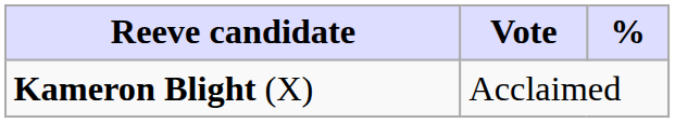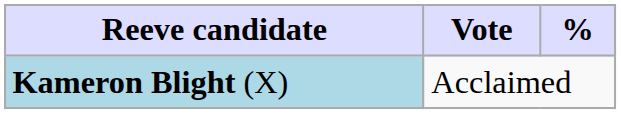Kameron Blight (X) | Reeve candidate: no background -> lightblue background
